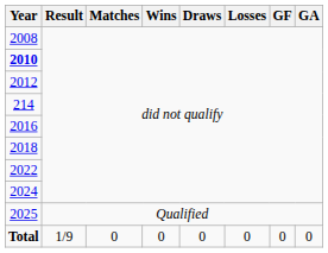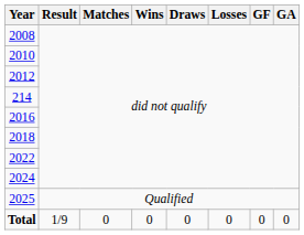2010 | Year: bold -> normal
